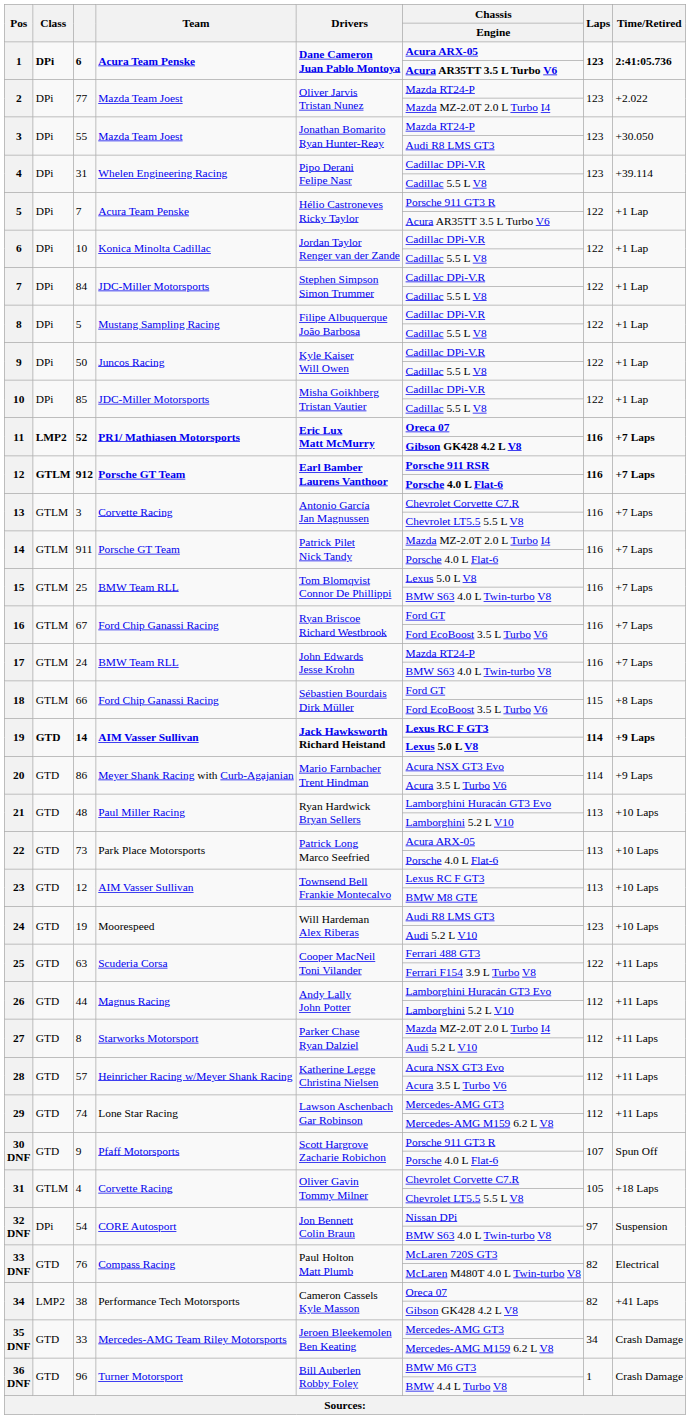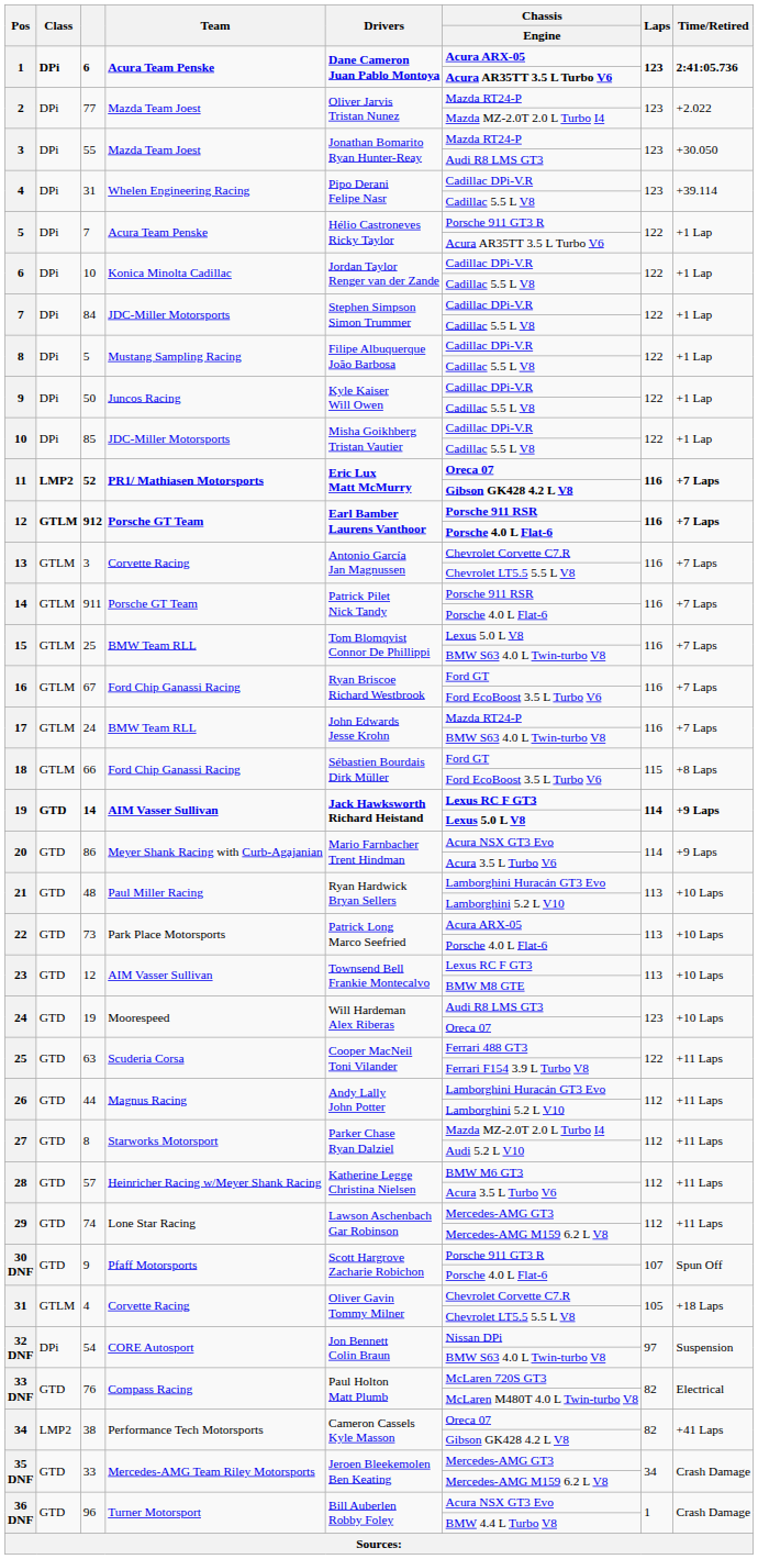row 29 | Chassis / Engine: Mazda MZ-2.0T 2.0 L Turbo I4 -> Porsche 911 RSR
row 50 | Chassis / Engine: Audi 5.2 L V10 -> Oreca 07
row 57 | Chassis / Engine: Acura NSX GT3 Evo -> BMW M6 GT3
row 73 | Chassis / Engine: BMW M6 GT3 -> Acura NSX GT3 Evo
